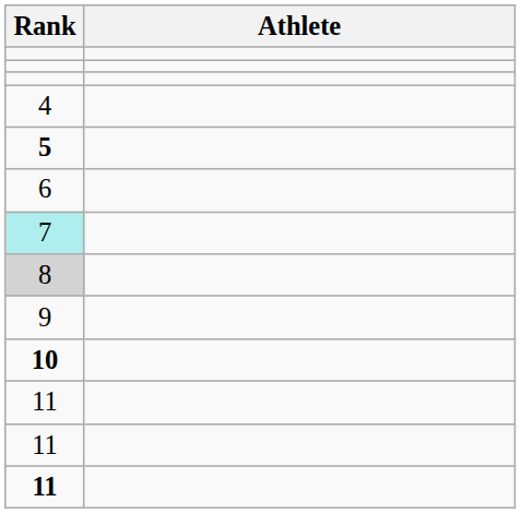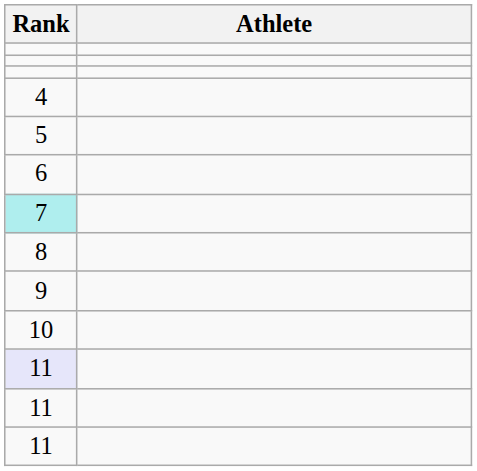row 6 | Rank: bold -> normal
row 9 | Rank: lightgrey background -> no background
row 11 | Rank: bold -> normal
row 12 | Rank: no background -> lavender background
row 14 | Rank: bold -> normal
